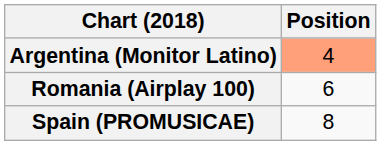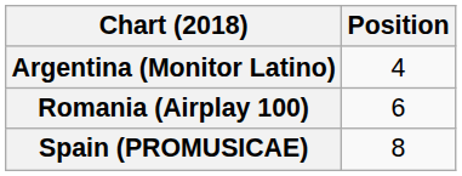Argentina (Monitor Latino) | Position: lightsalmon background -> no background
